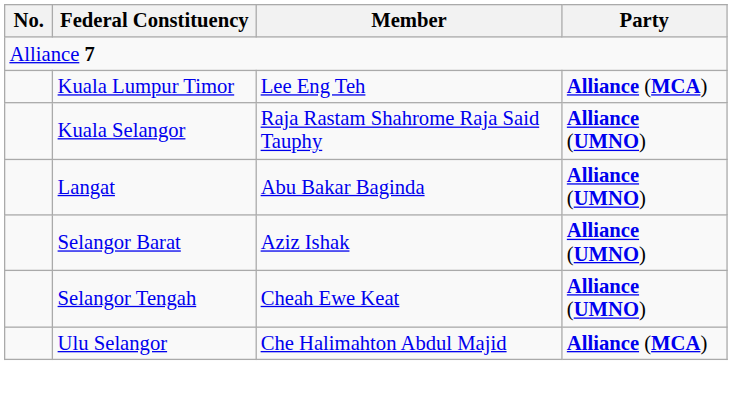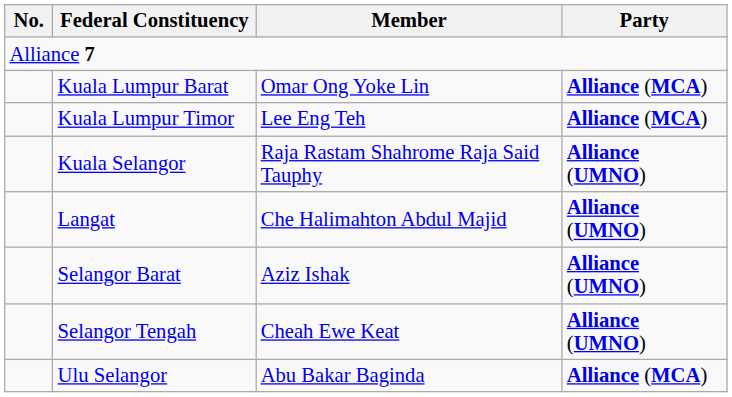+ row: Kuala Lumpur Barat | Omar Ong Yoke Lin | Alliance (MCA)
Langat | Member: Abu Bakar Baginda -> Che Halimahton Abdul Majid
Ulu Selangor | Member: Che Halimahton Abdul Majid -> Abu Bakar Baginda
